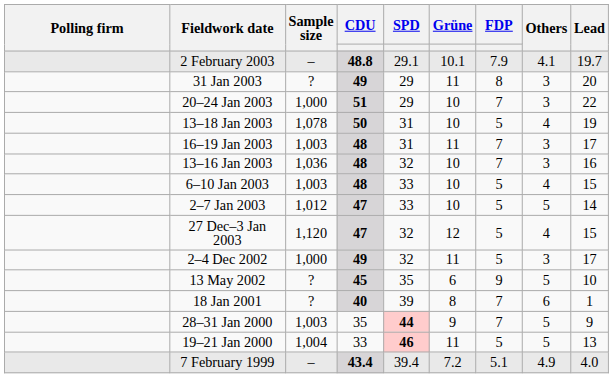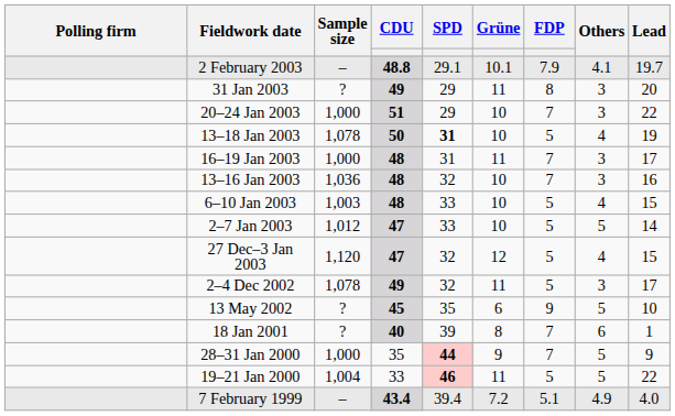13–18 Jan 2003 | SPD: normal -> bold
16–19 Jan 2003 | Sample size: 1,003 -> 1,000
2–4 Dec 2002 | Sample size: 1,000 -> 1,078
28–31 Jan 2000 | Sample size: 1,003 -> 1,000
19–21 Jan 2000 | Lead: 13 -> 22
